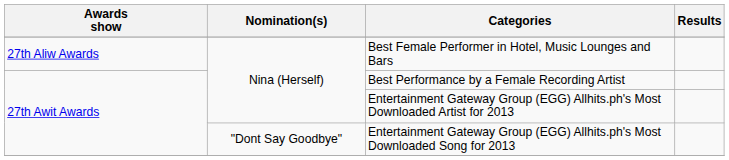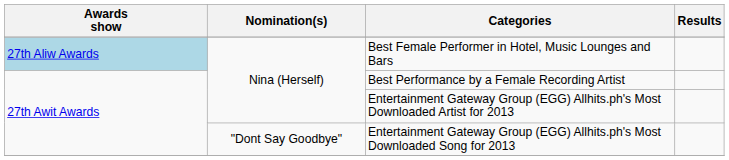Best Female Performer in Hotel, Music Lounges and Bars | Awards show: no background -> lightblue background
